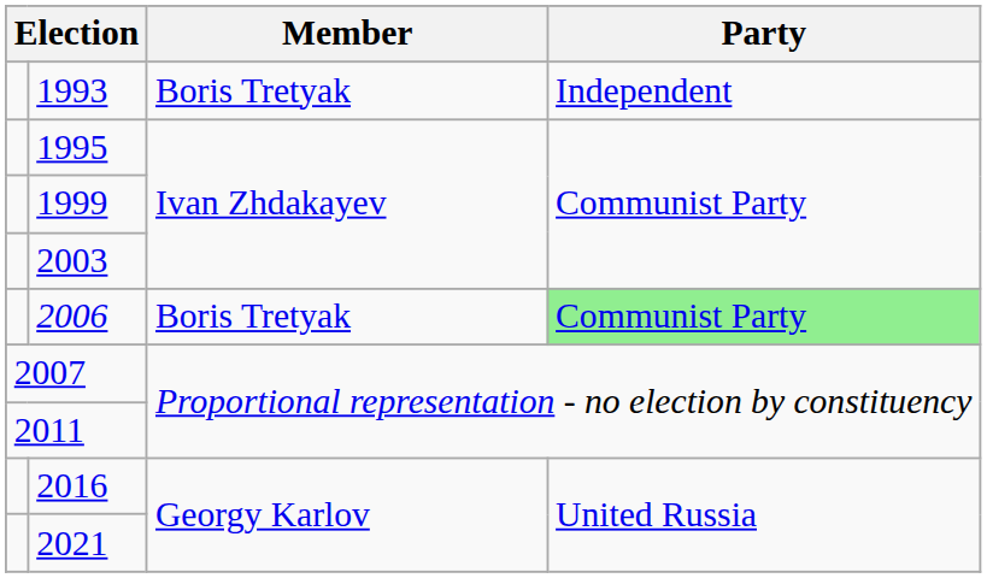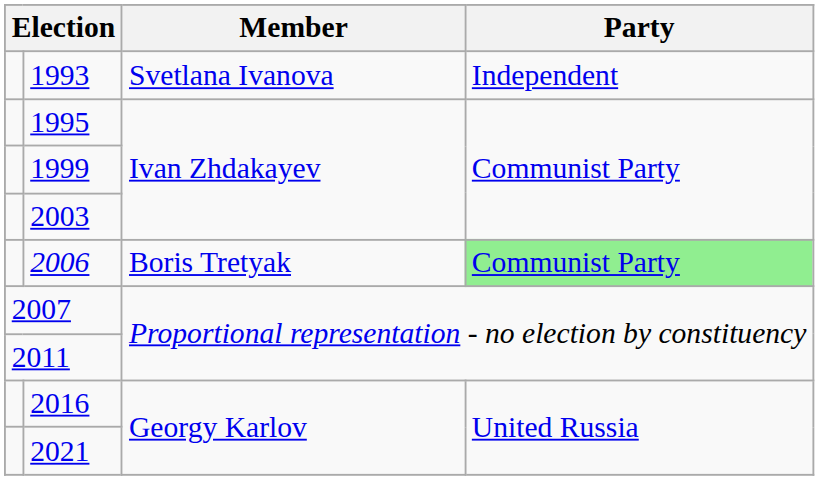1993 | Member: Boris Tretyak -> Svetlana Ivanova
